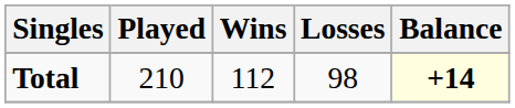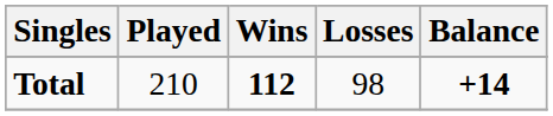row 2 | Wins: normal -> bold
row 2 | Balance: lightyellow background -> no background
